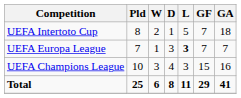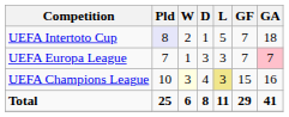UEFA Intertoto Cup | Pld: no background -> lavender background
UEFA Europa League | L: bold -> normal
UEFA Europa League | GA: no background -> pink background
UEFA Champions League | W: no background -> lightyellow background
UEFA Champions League | L: no background -> khaki background
